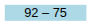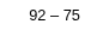row 1 | column 1: lightblue background -> no background
